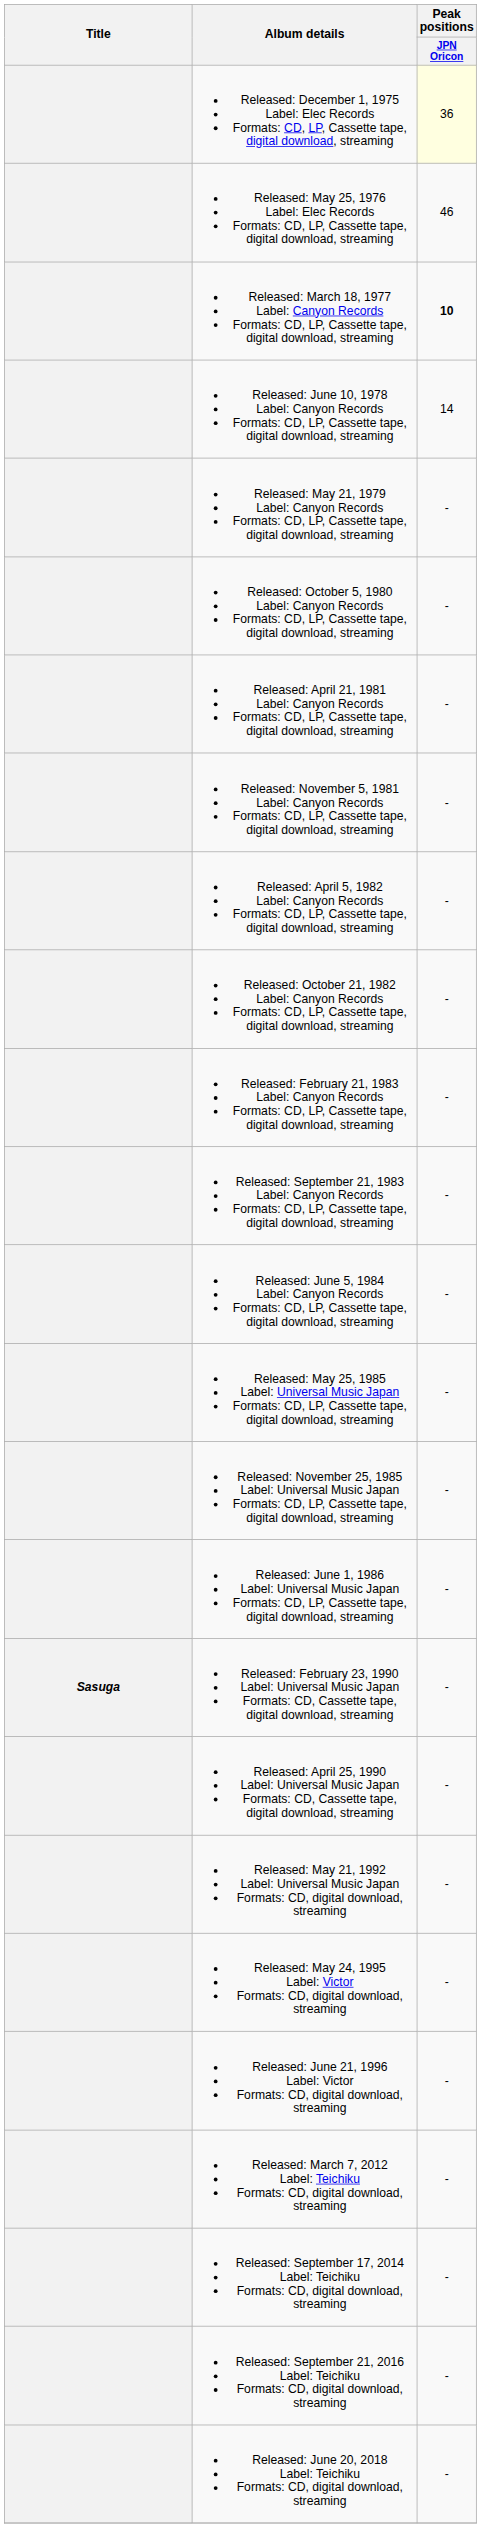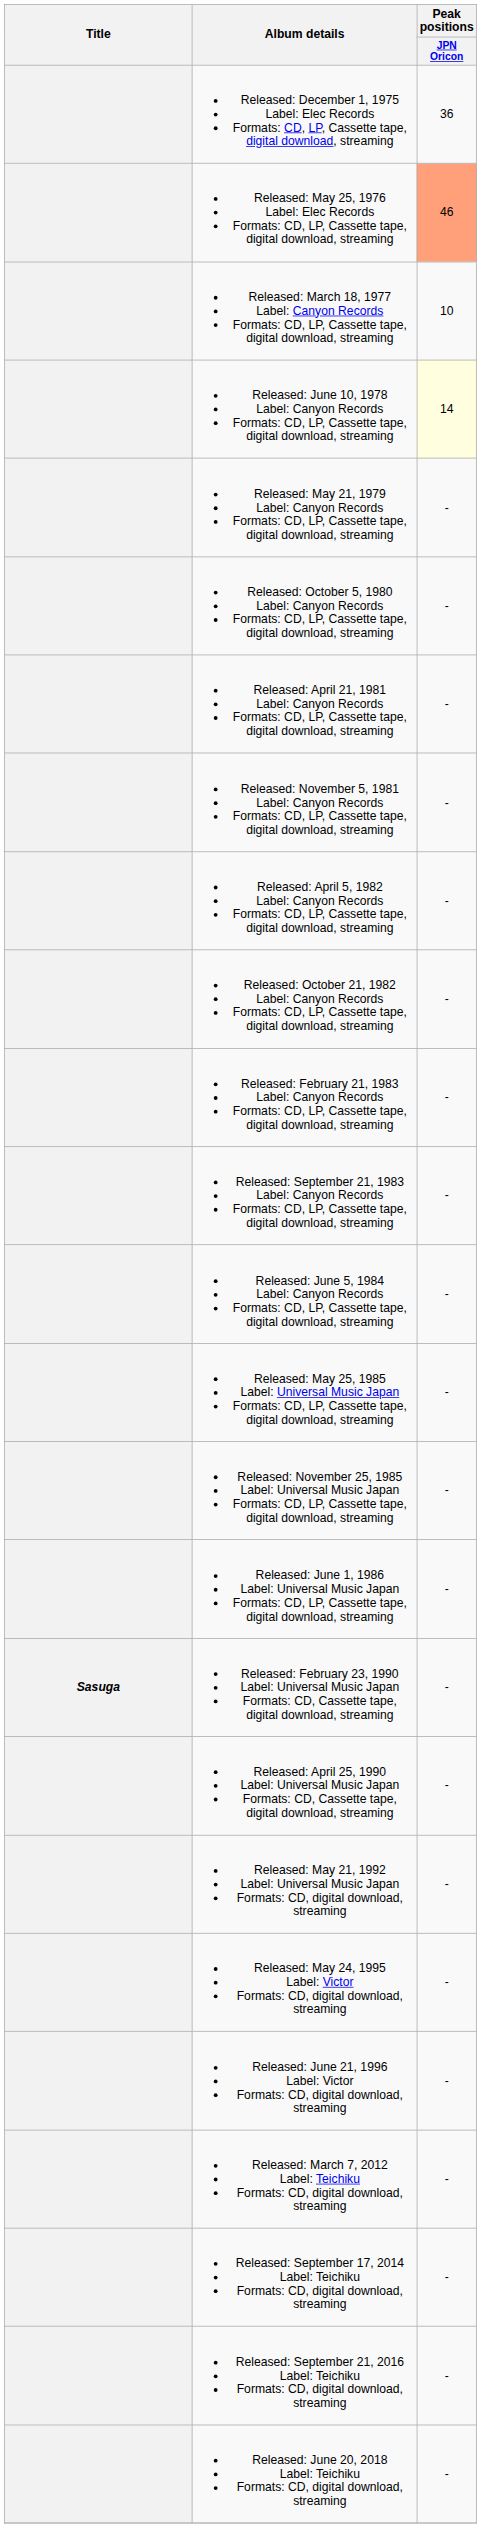row 3 | Peak positions / JPN Oricon: lightyellow background -> no background
row 4 | Peak positions / JPN Oricon: no background -> lightsalmon background
row 5 | Peak positions / JPN Oricon: bold -> normal
row 6 | Peak positions / JPN Oricon: no background -> lightyellow background
